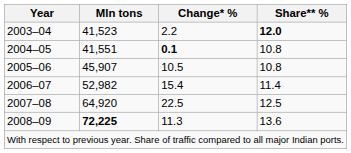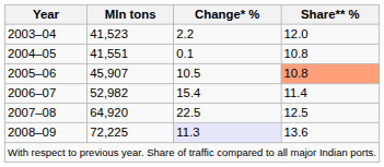2003–04 | Share** %: bold -> normal
2004–05 | Change* %: bold -> normal
2005–06 | Share** %: no background -> lightsalmon background
2008–09 | Mln tons: bold -> normal
2008–09 | Change* %: no background -> lavender background
